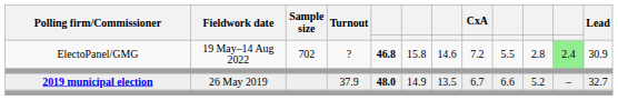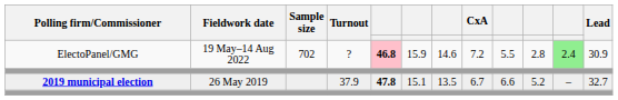ElectoPanel/GMG | column 5: no background -> pink background
ElectoPanel/GMG | column 6: 15.8 -> 15.9
2019 municipal election | column 5: 48.0 -> 47.8
2019 municipal election | column 6: 14.9 -> 15.1
